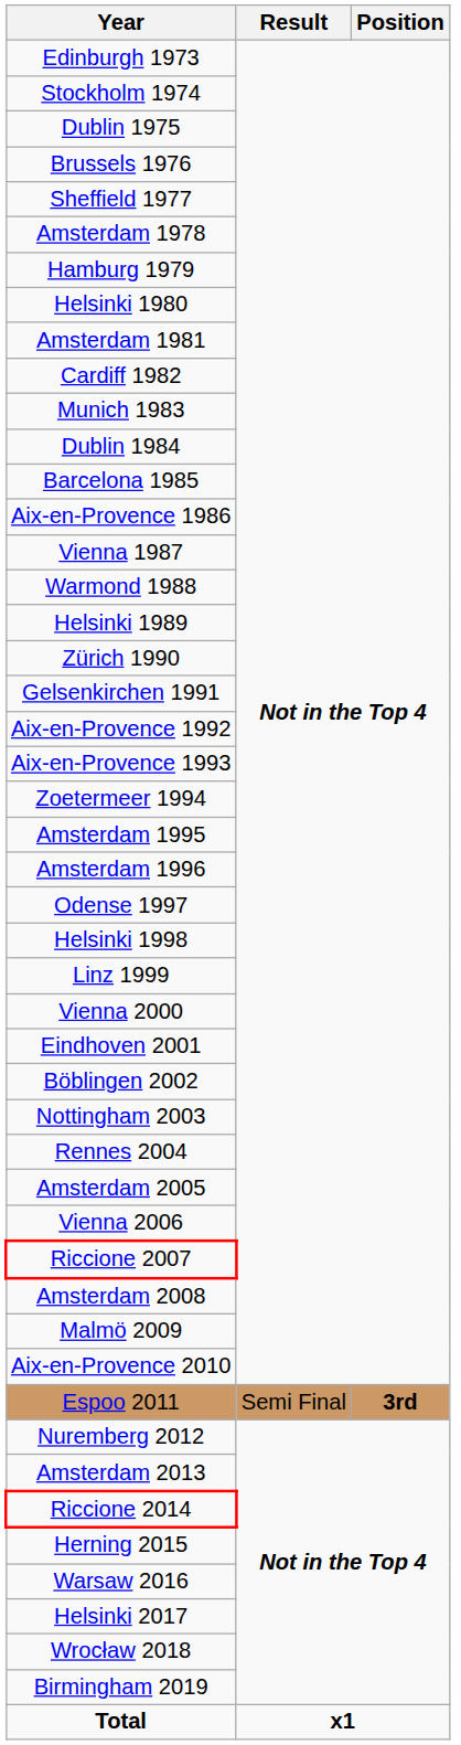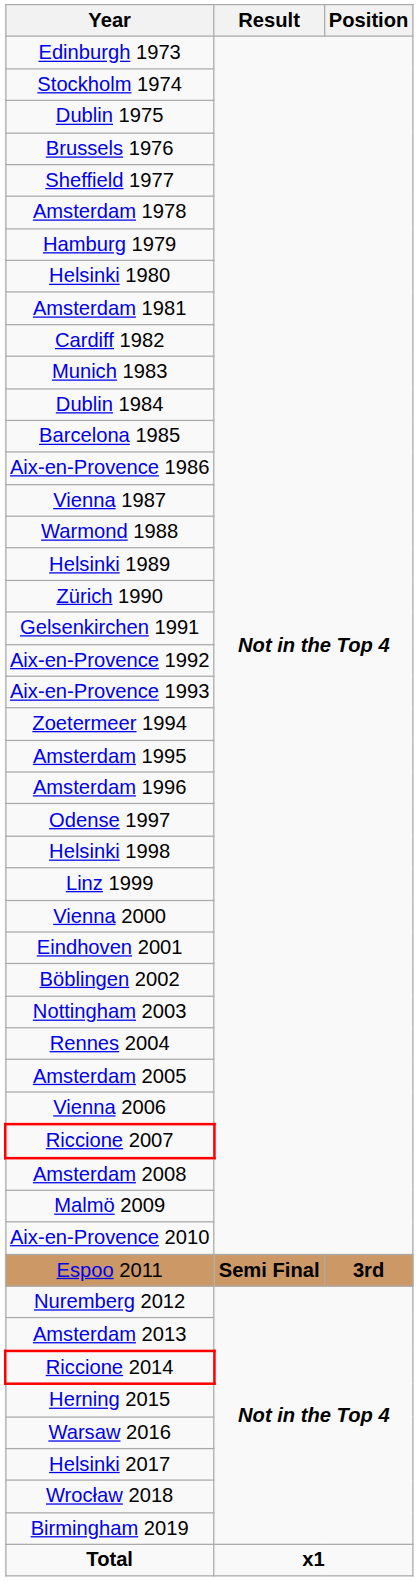Espoo 2011 | Result: normal -> bold
